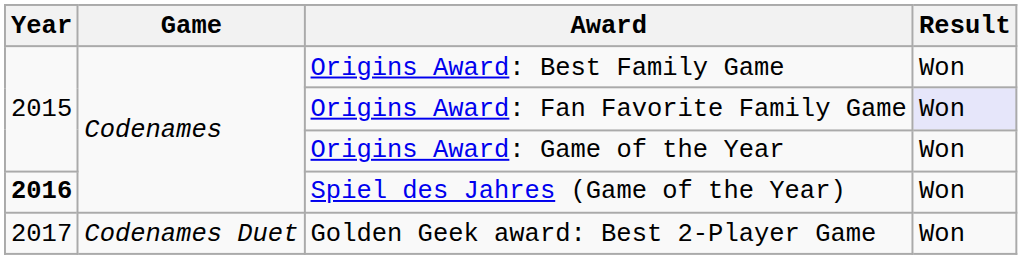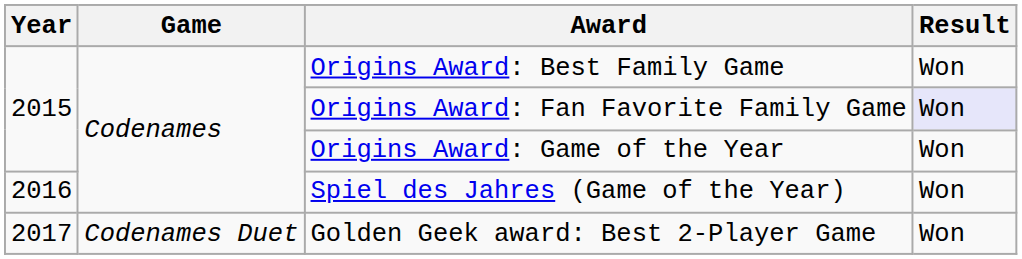Spiel des Jahres (Game of the Year) | Year: bold -> normal
